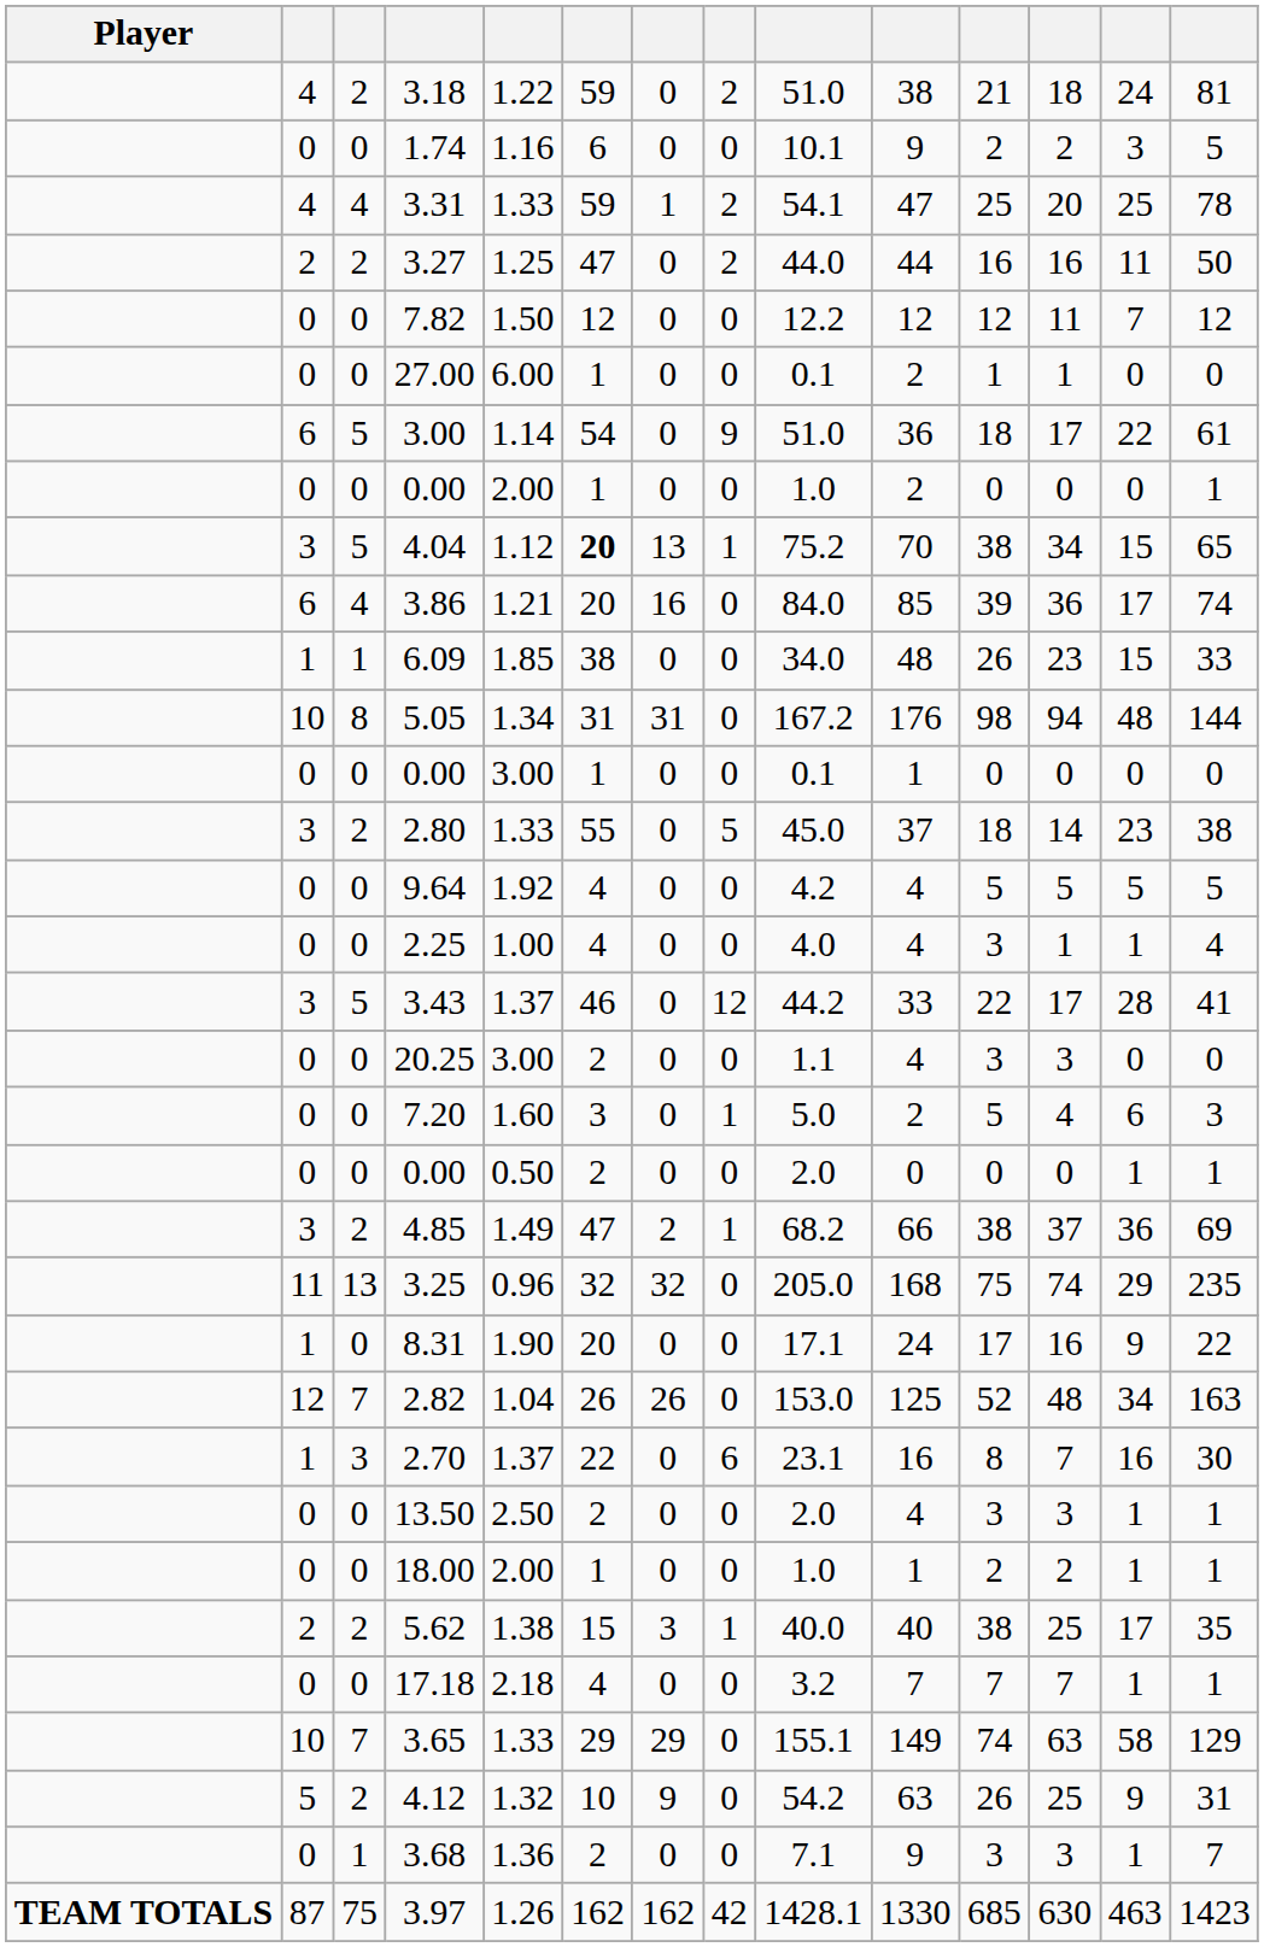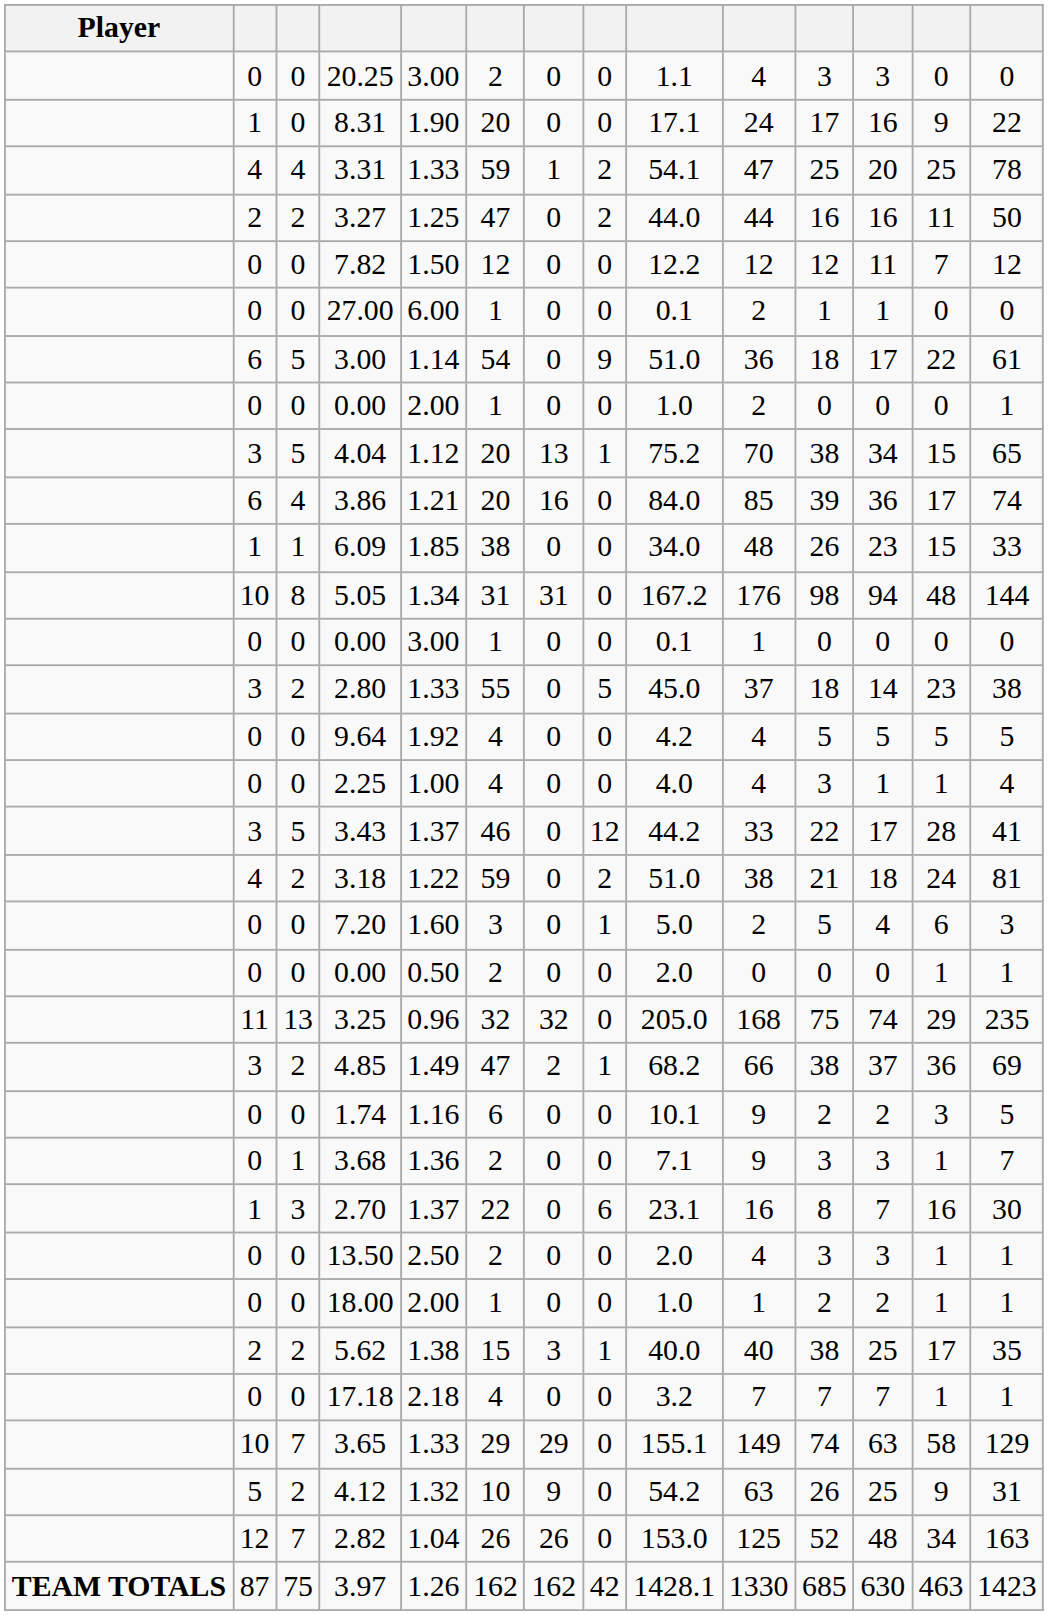rows swapped: 3.18 <-> 20.25
rows swapped: 1.74 <-> 8.31
4.04 | column 6: bold -> normal
rows swapped: 4.85 <-> 3.25
rows swapped: 3.68 <-> 2.82
